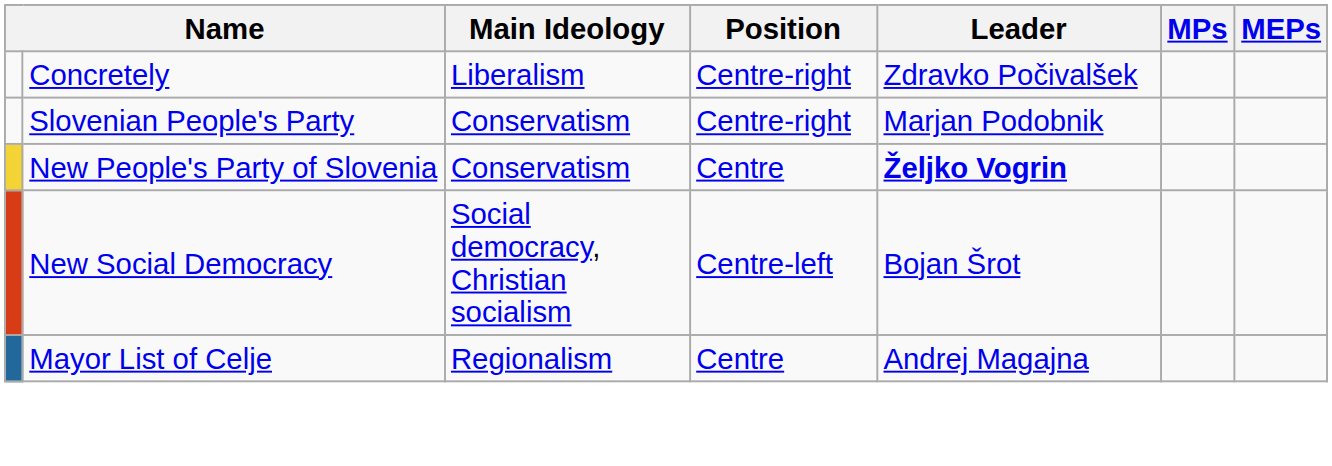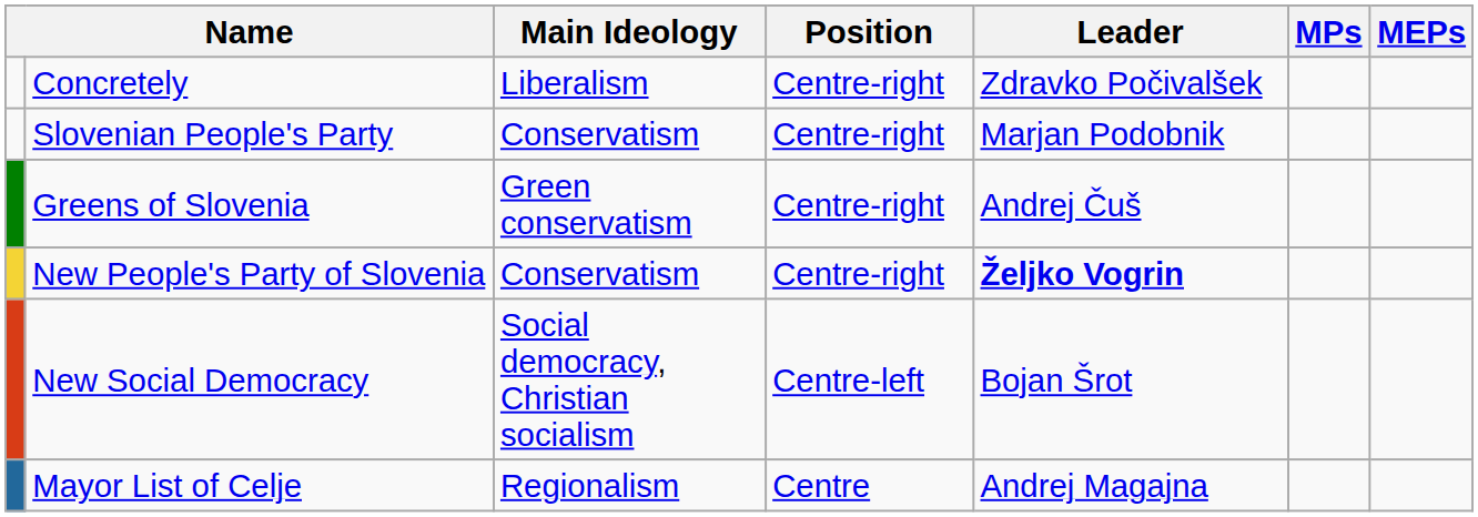+ row: Greens of Slovenia | Green conservatism | Centre-right | Andrej Čuš
New People's Party of Slovenia | Position: Centre -> Centre-right
